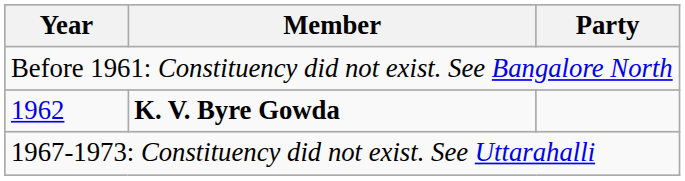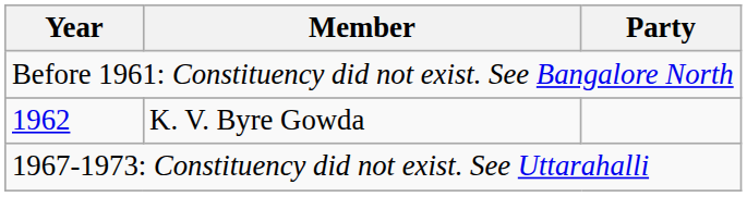1962 | Member: bold -> normal
